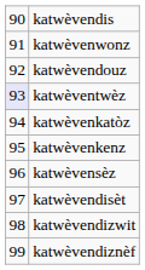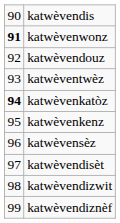katwèvenwonz | column 1: normal -> bold
katwèventwèz | column 1: lavender background -> no background
katwèvenkatòz | column 1: normal -> bold
